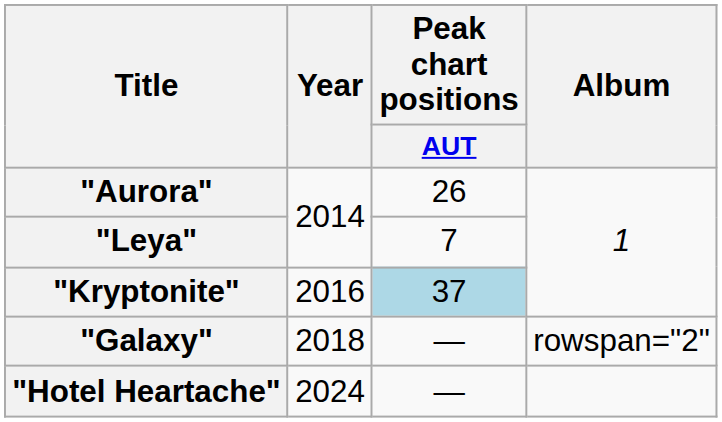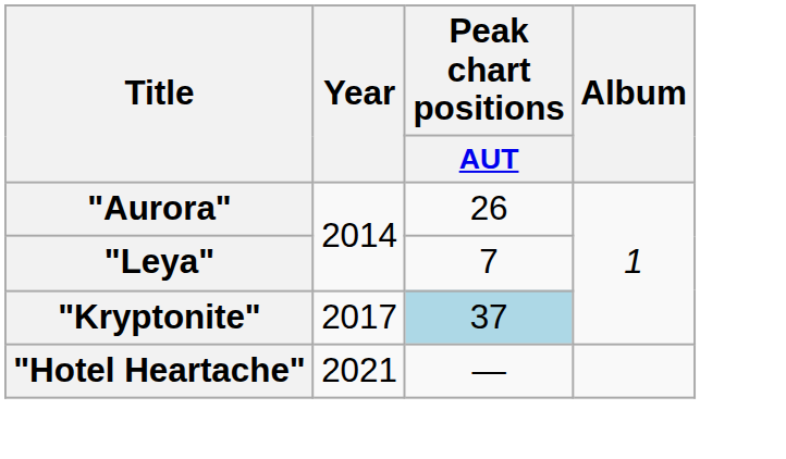"Kryptonite" | Year: 2016 -> 2017
- row: "Galaxy" | 2018 | — | rowspan="2"
"Hotel Heartache" | Year: 2024 -> 2021
